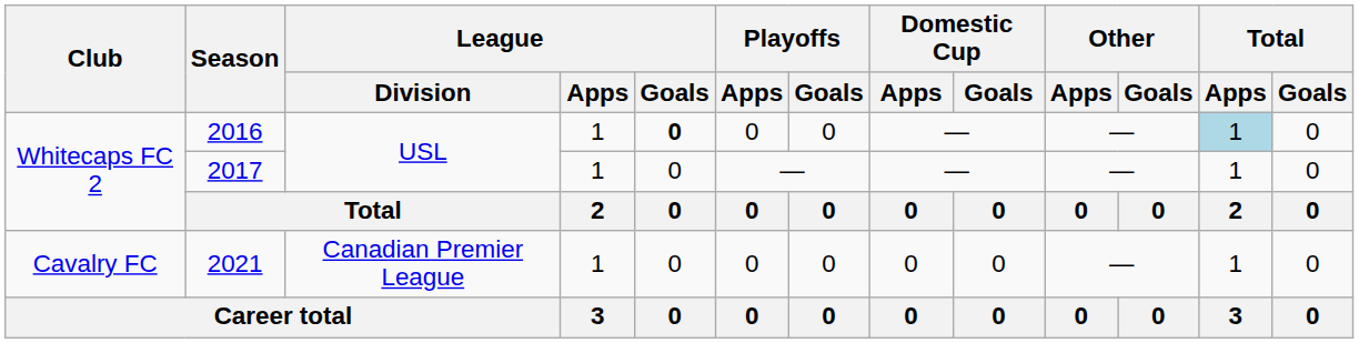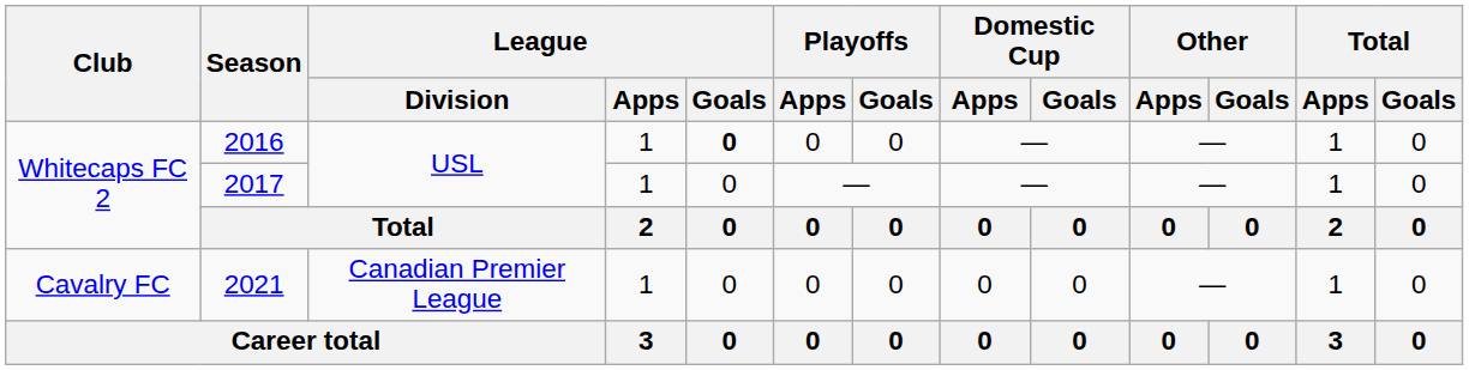2016 | Total / Apps: lightblue background -> no background
